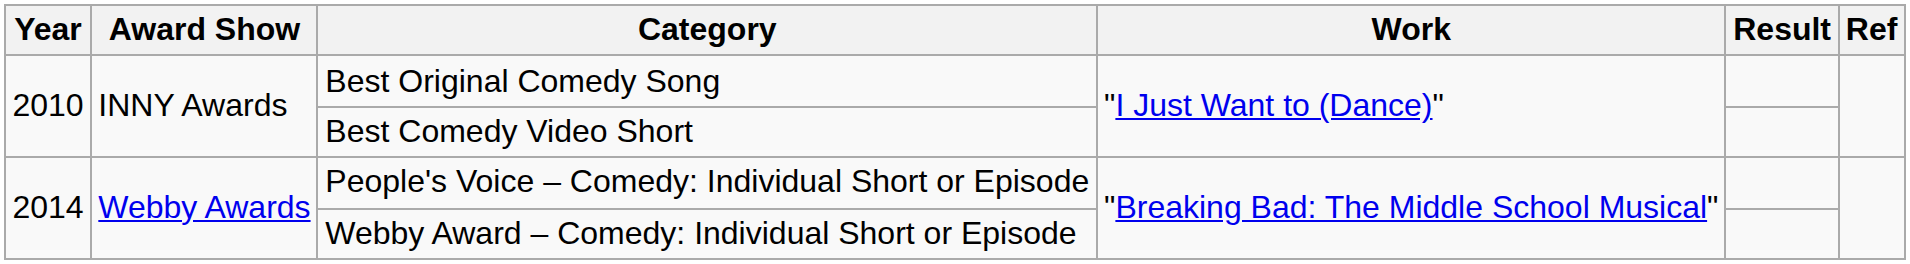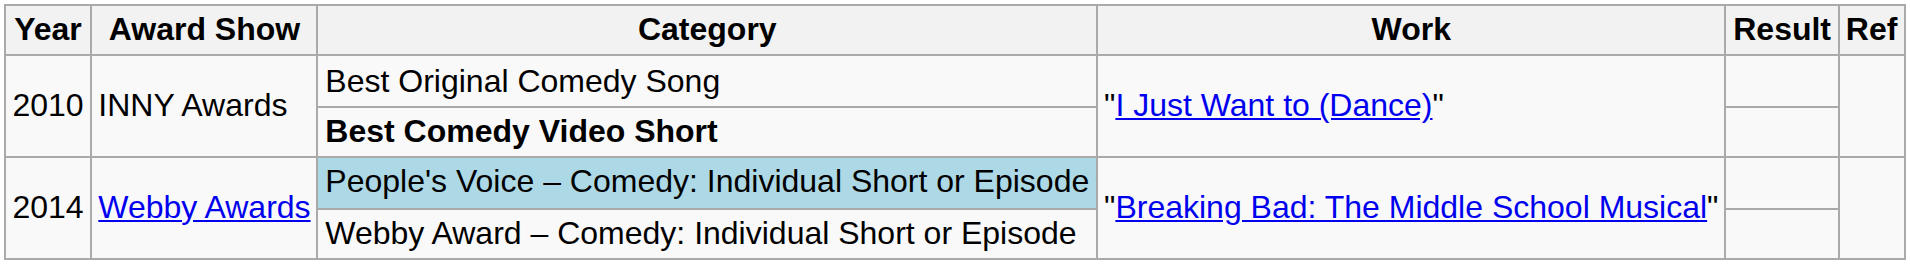Best Comedy Video Short | Category: normal -> bold
People's Voice – Comedy: Individual Short or Episode | Category: no background -> lightblue background
